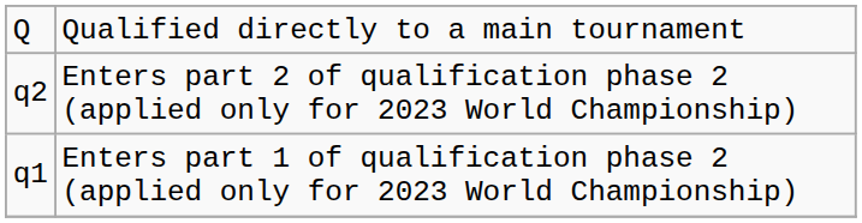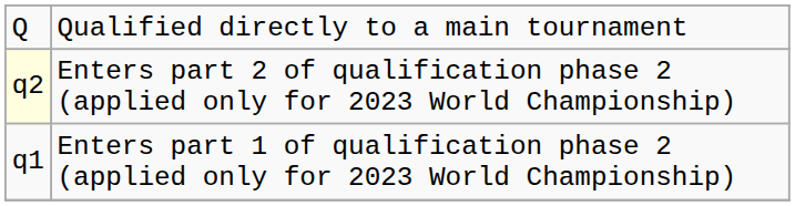row 2 | column 1: no background -> lightyellow background
